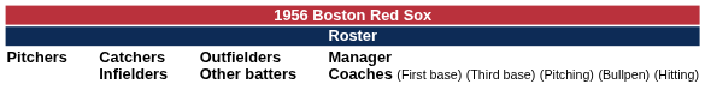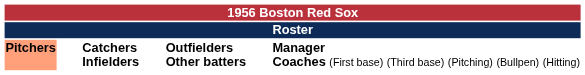Pitchers | column 1: no background -> lightsalmon background
